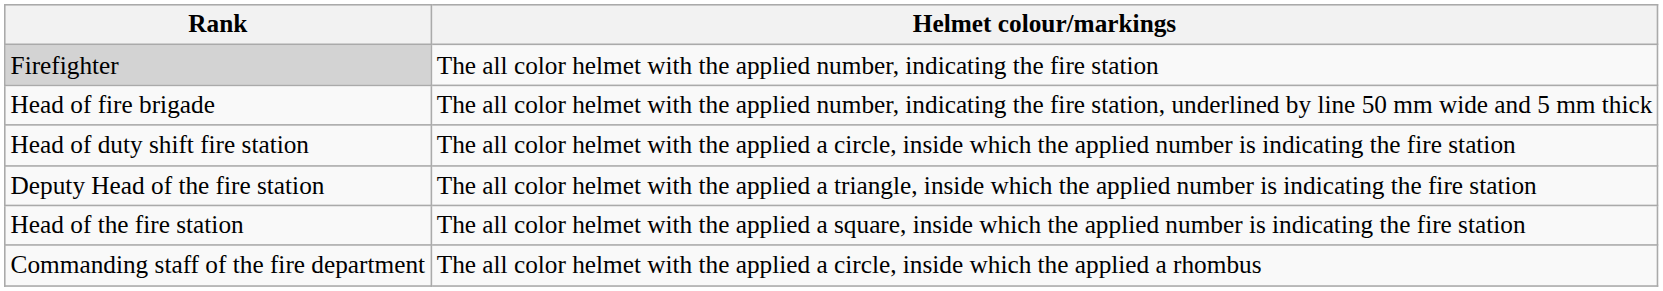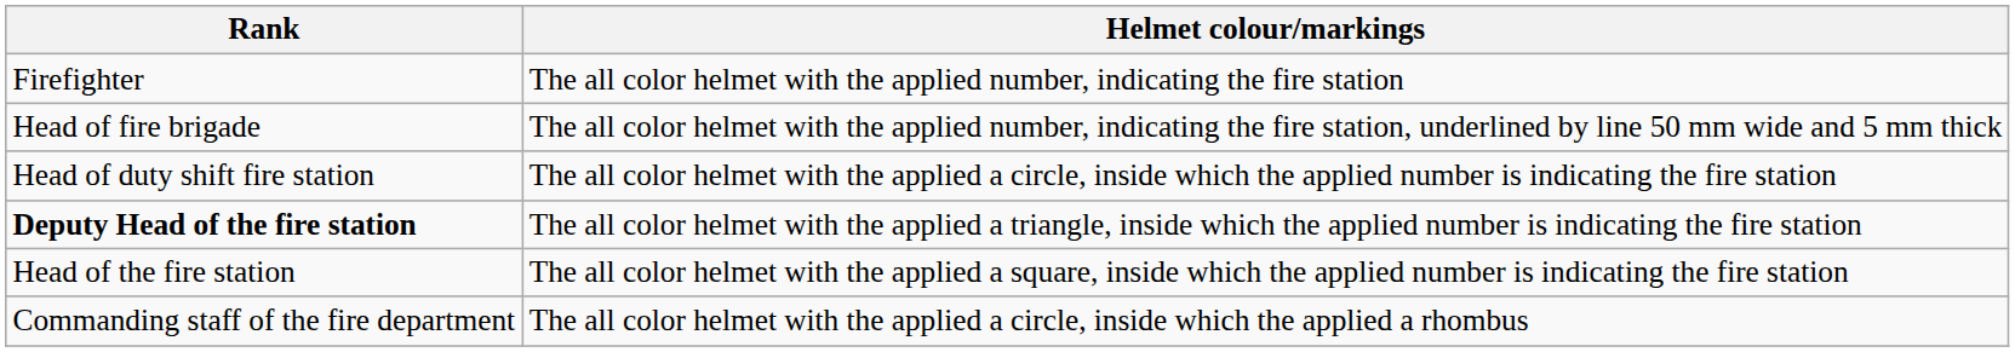row 2 | Rank: lightgrey background -> no background
row 5 | Rank: normal -> bold
